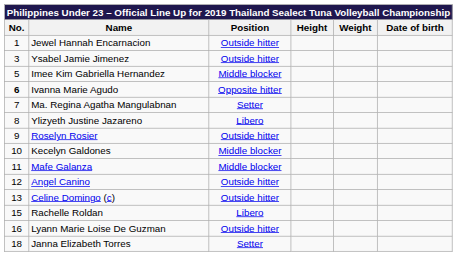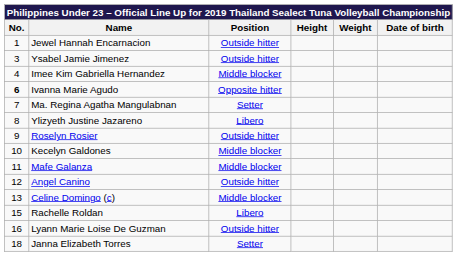Imee Kim Gabriella Hernandez | No.: 5 -> 4
Celine Domingo (c) | Position: Outside hitter -> Middle blocker
